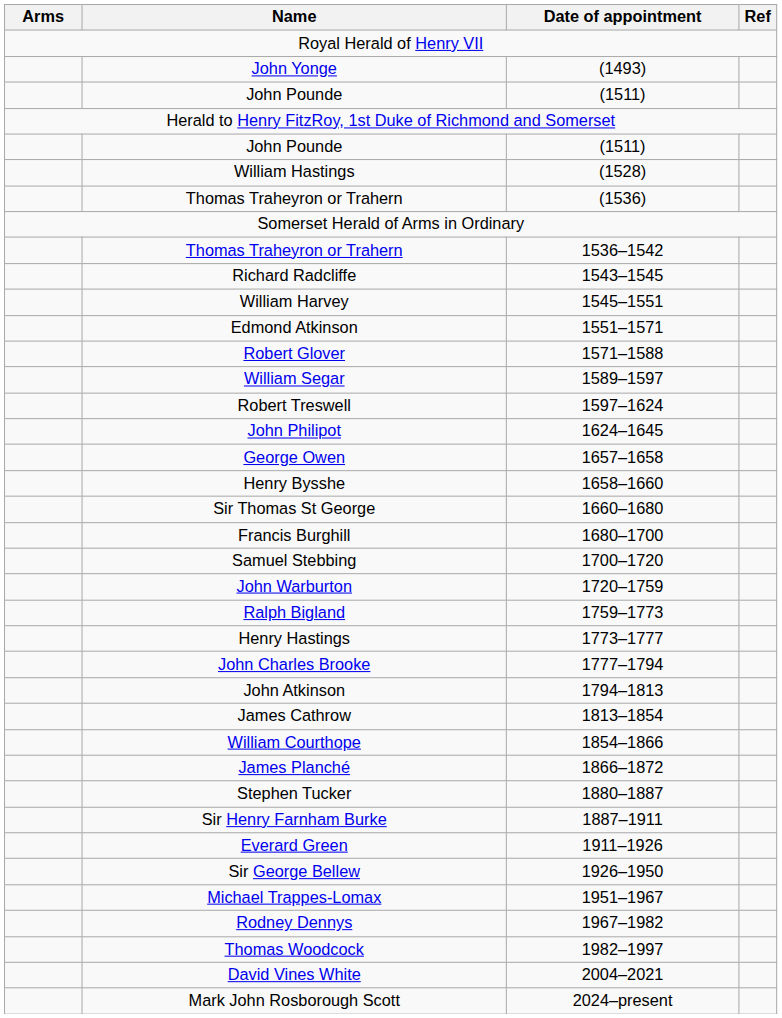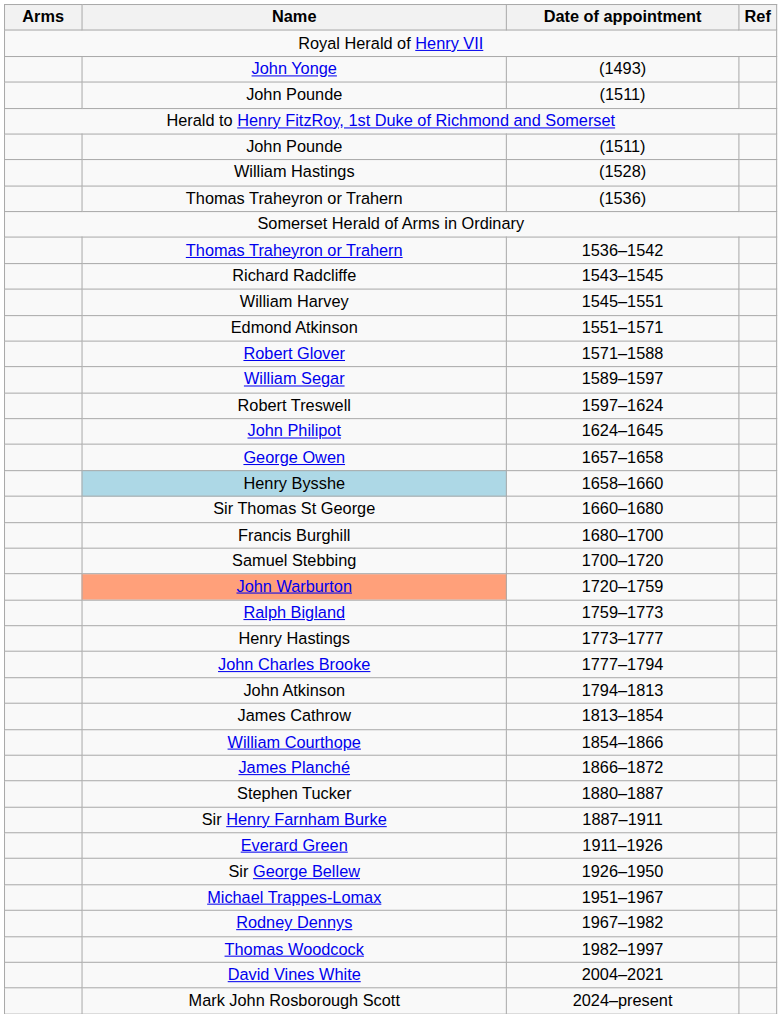Henry Bysshe | Name: no background -> lightblue background
John Warburton | Name: no background -> lightsalmon background
